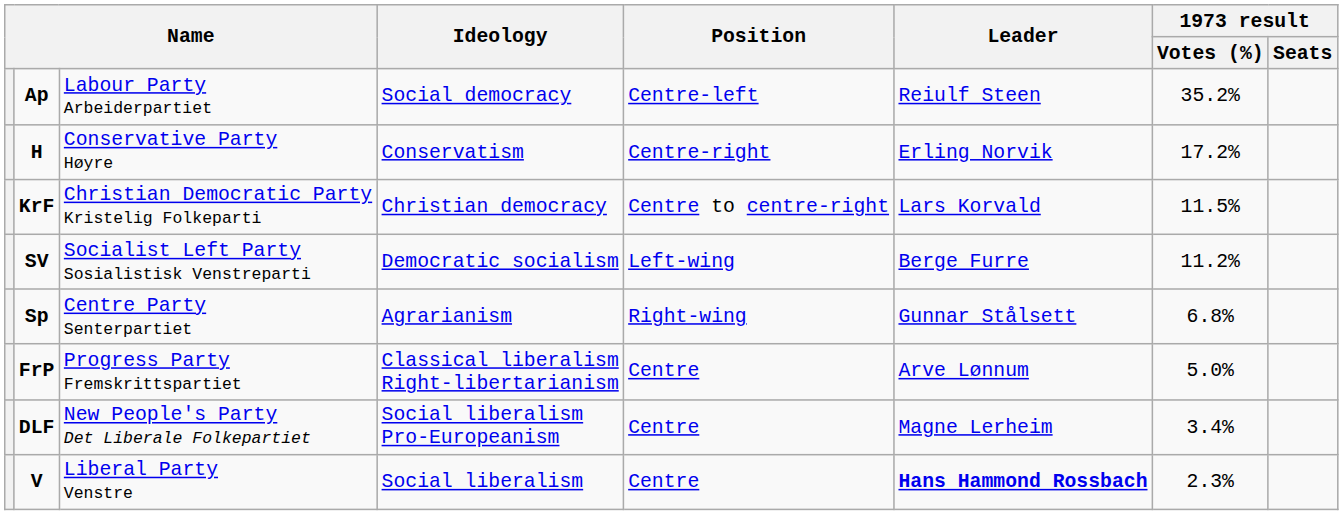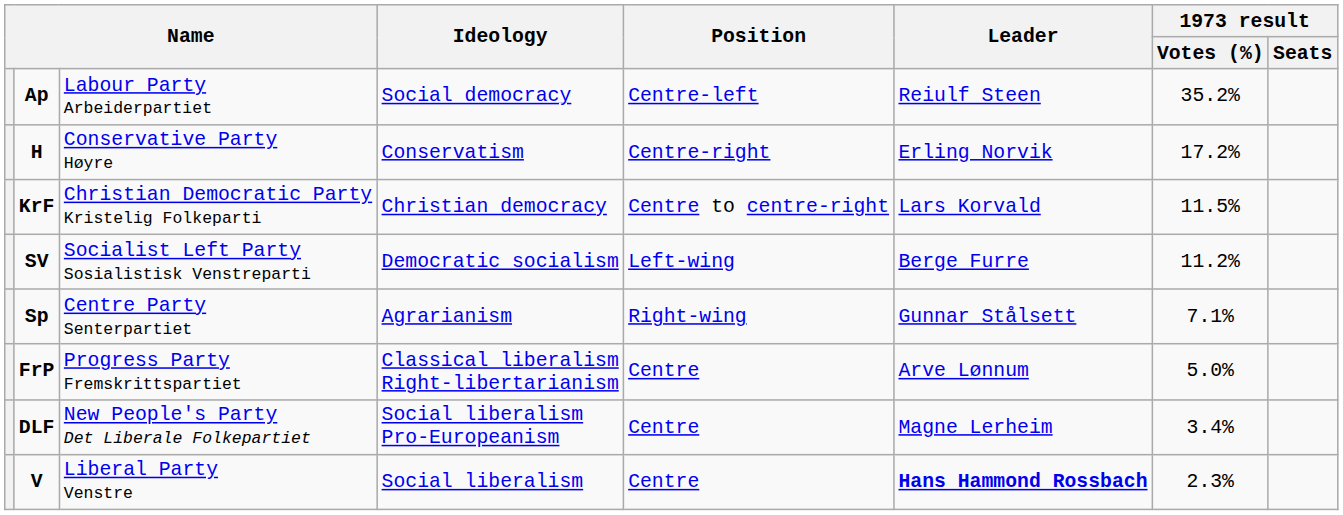Sp | 1973 result / Votes (%): 6.8% -> 7.1%
